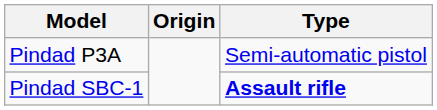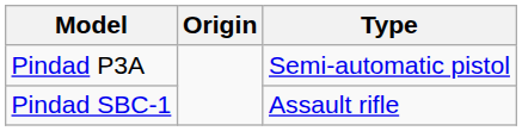Pindad SBC-1 | Type: bold -> normal
